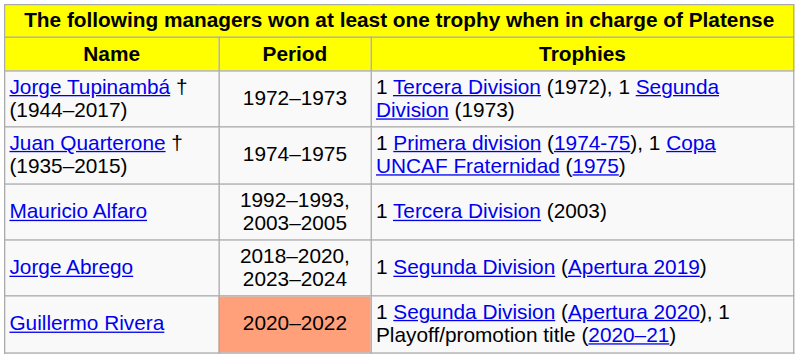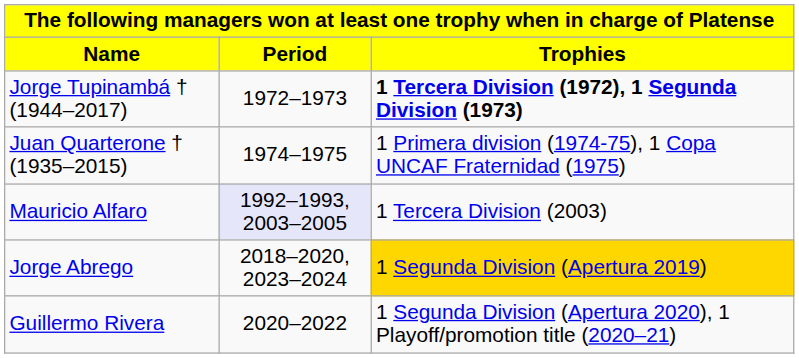Jorge Tupinambá † (1944–2017) | Trophies: normal -> bold
Mauricio Alfaro | Period: no background -> lavender background
Jorge Abrego | Trophies: no background -> gold background
Guillermo Rivera | Period: lightsalmon background -> no background
